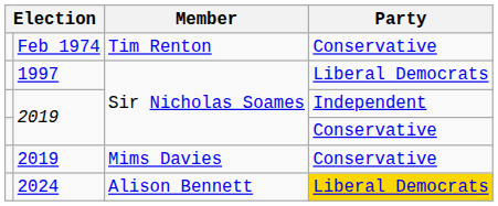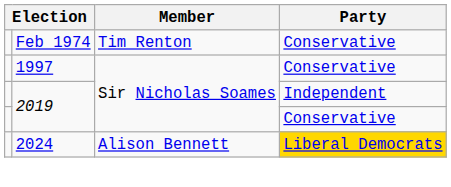1997 | Party: Liberal Democrats -> Conservative
- row: 2019 | Mims Davies | Conservative
